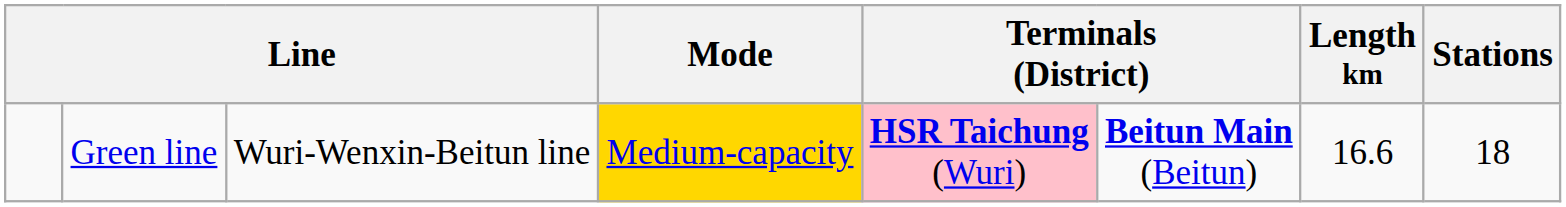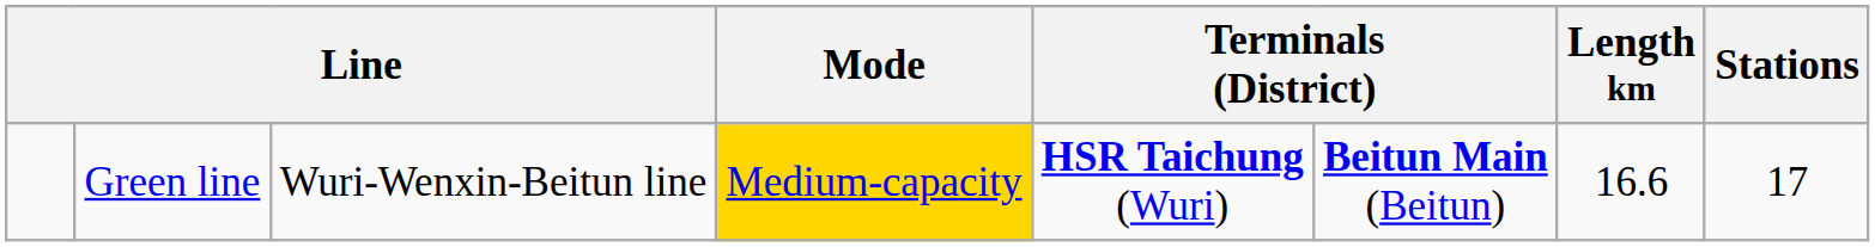Green line | column 5: pink background -> no background
Green line | Stations: 18 -> 17
